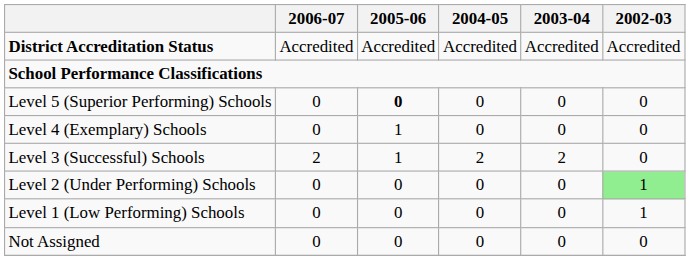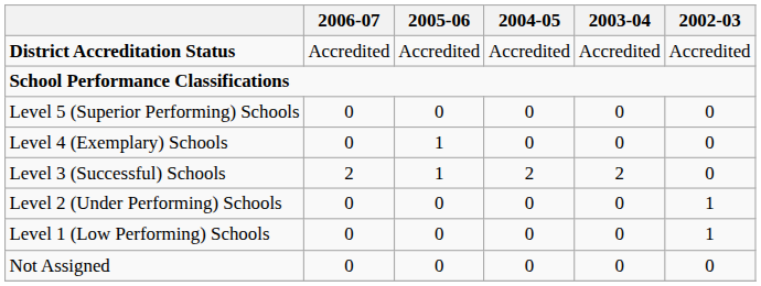Level 5 (Superior Performing) Schools | 2005-06: bold -> normal
Level 2 (Under Performing) Schools | 2002-03: lightgreen background -> no background
